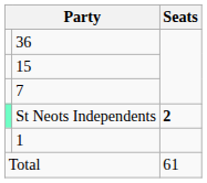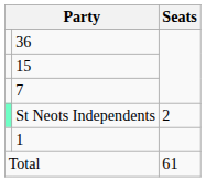St Neots Independents | Seats: bold -> normal
